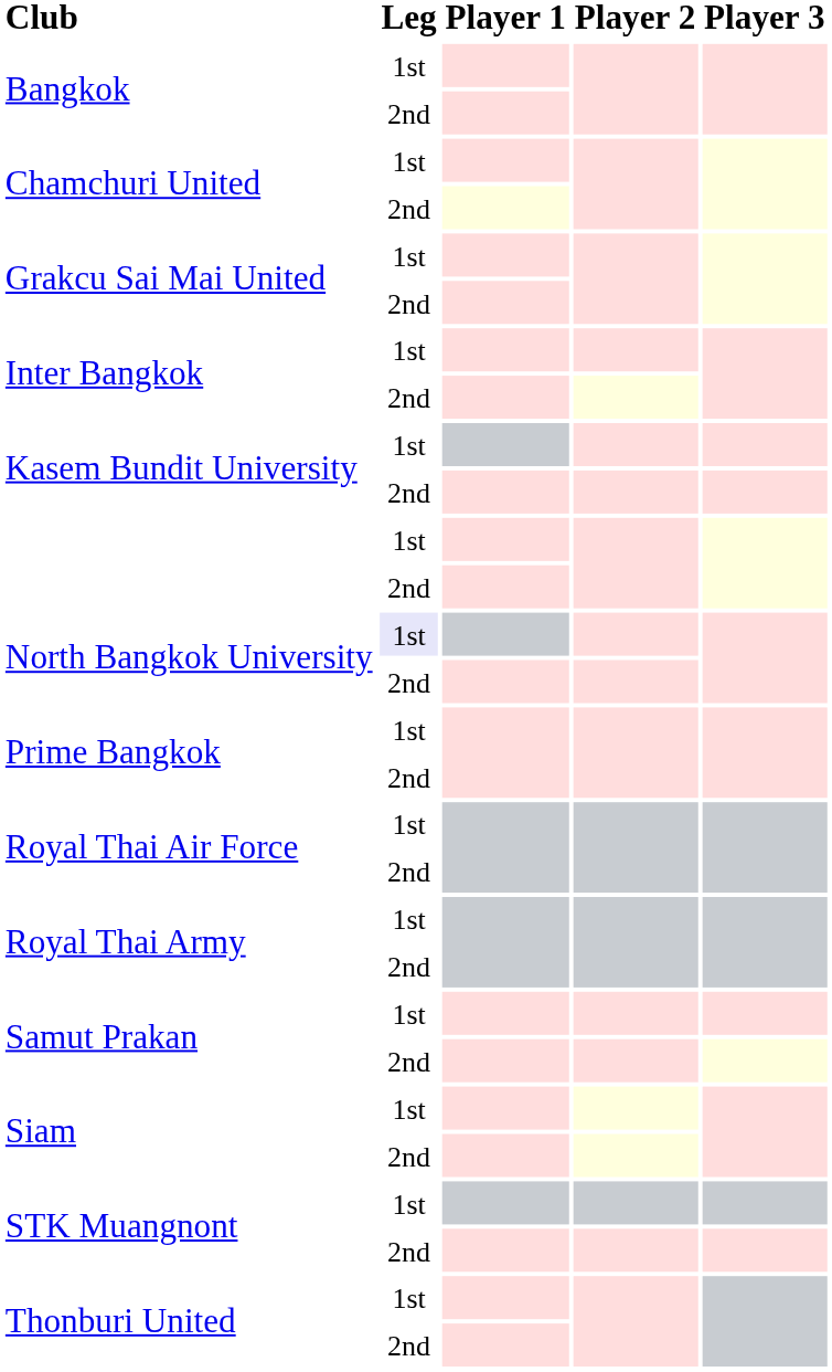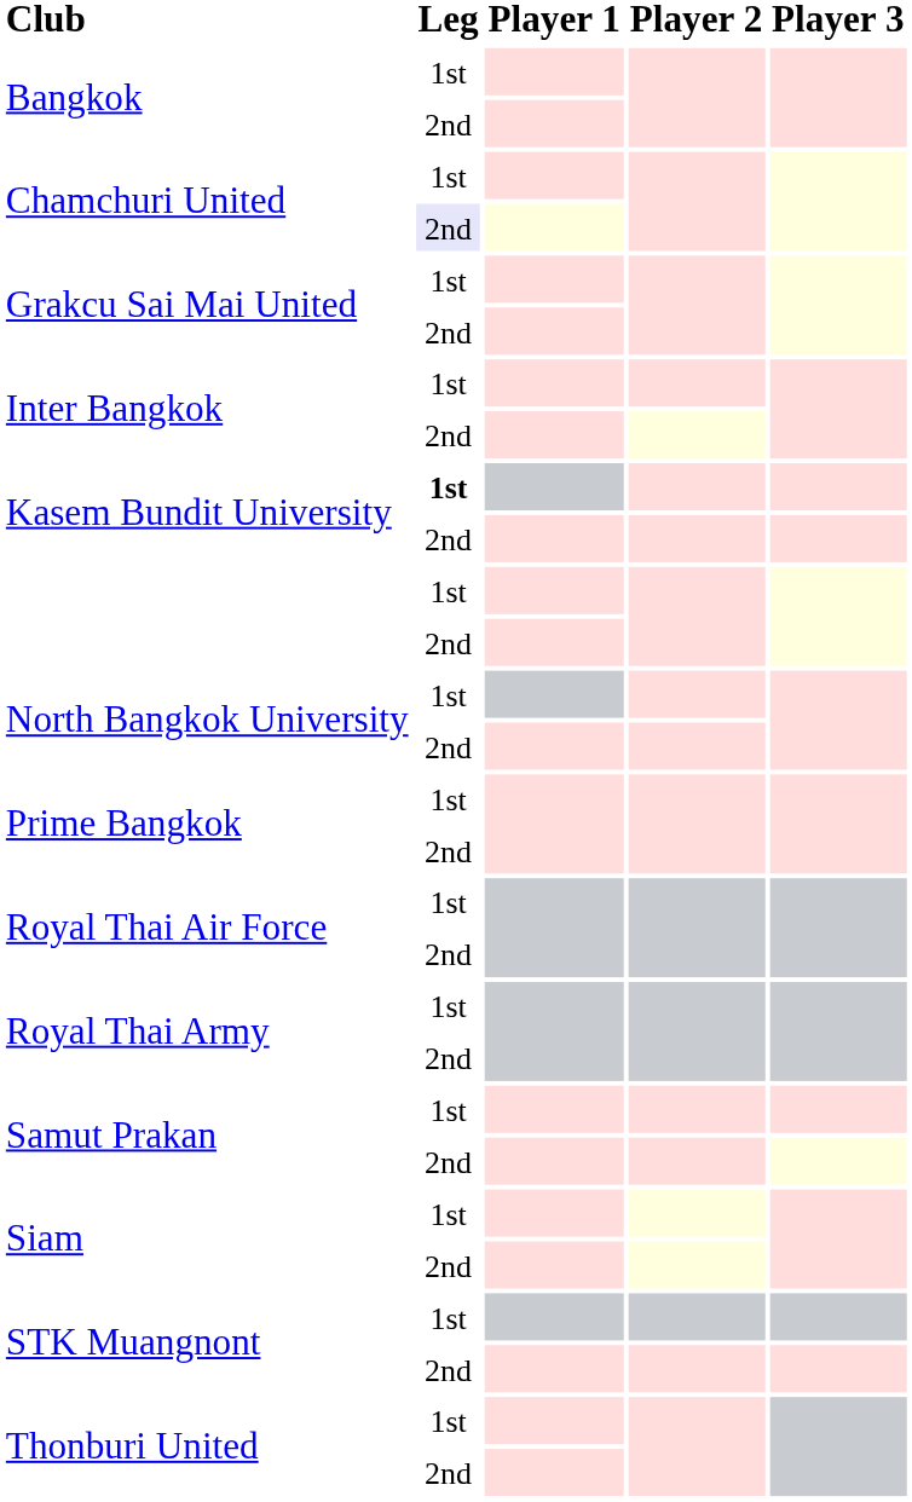Chamchuri United / 2nd | Leg: no background -> lavender background
Kasem Bundit University / 1st | Leg: normal -> bold
North Bangkok University / 1st | Leg: lavender background -> no background
